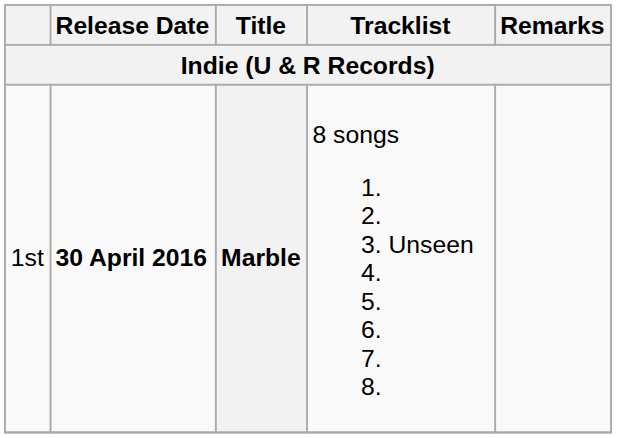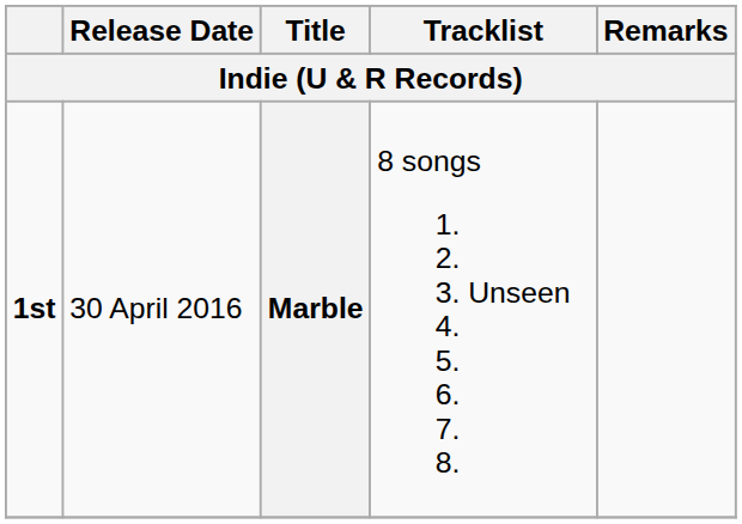Marble | column 1: normal -> bold
Marble | Release Date: bold -> normal
